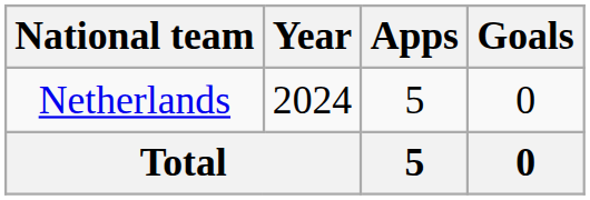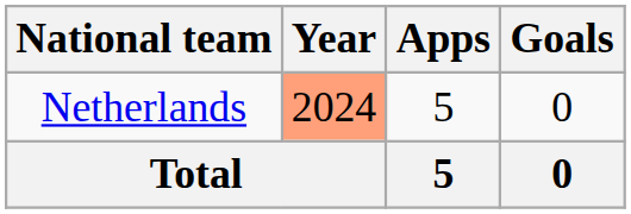Netherlands | Year: no background -> lightsalmon background
